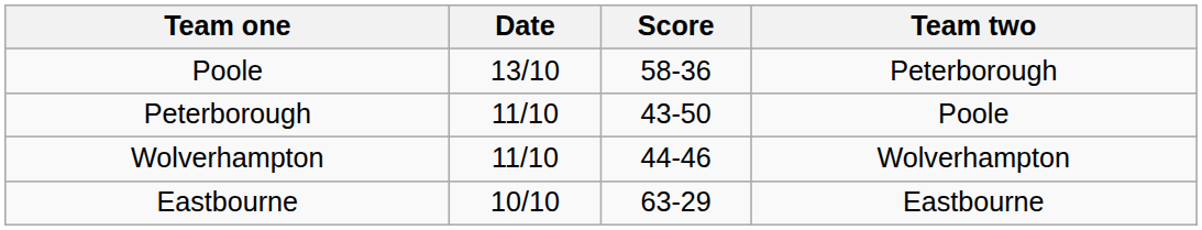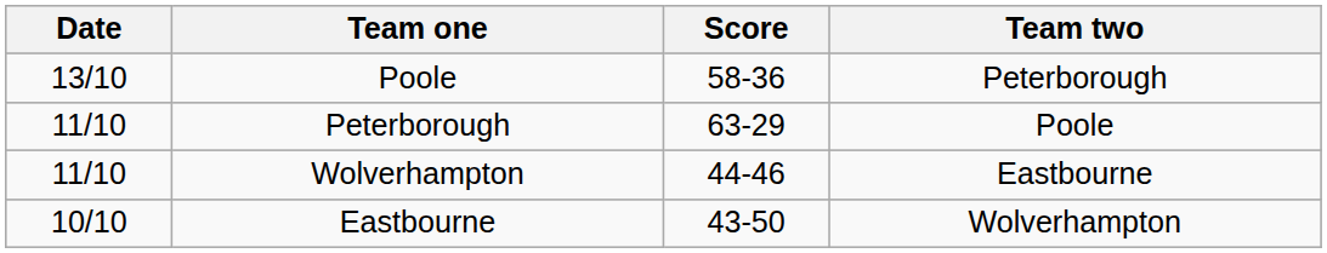columns swapped: Date <-> Team one
row 3 | Score: 43-50 -> 63-29
row 4 | Team two: Wolverhampton -> Eastbourne
row 5 | Score: 63-29 -> 43-50
row 5 | Team two: Eastbourne -> Wolverhampton
